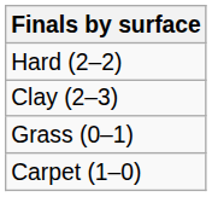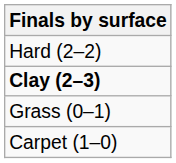row 3 | column 1: normal -> bold
